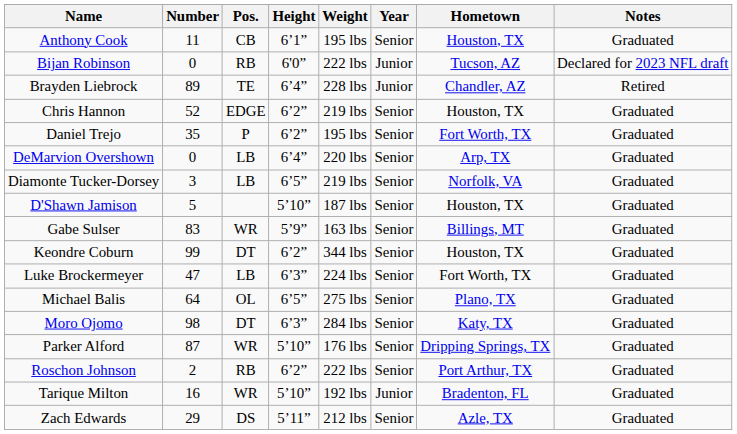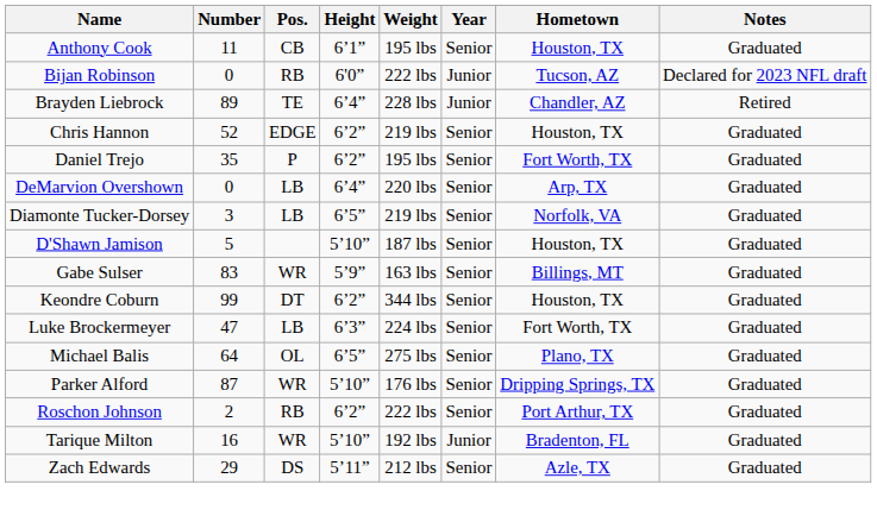- row: Moro Ojomo | 98 | DT | 6’3” | 284 lbs | Senior | Katy, TX | Graduated
